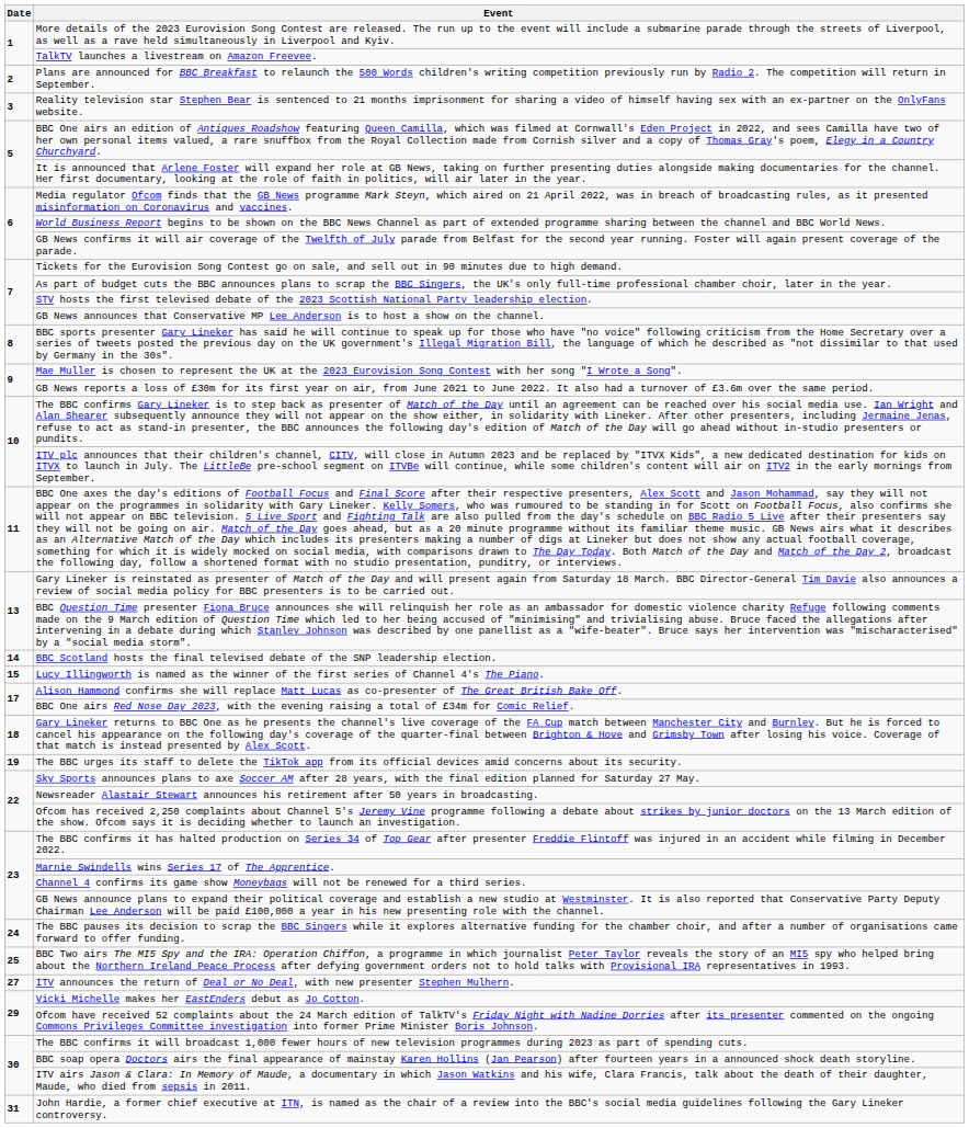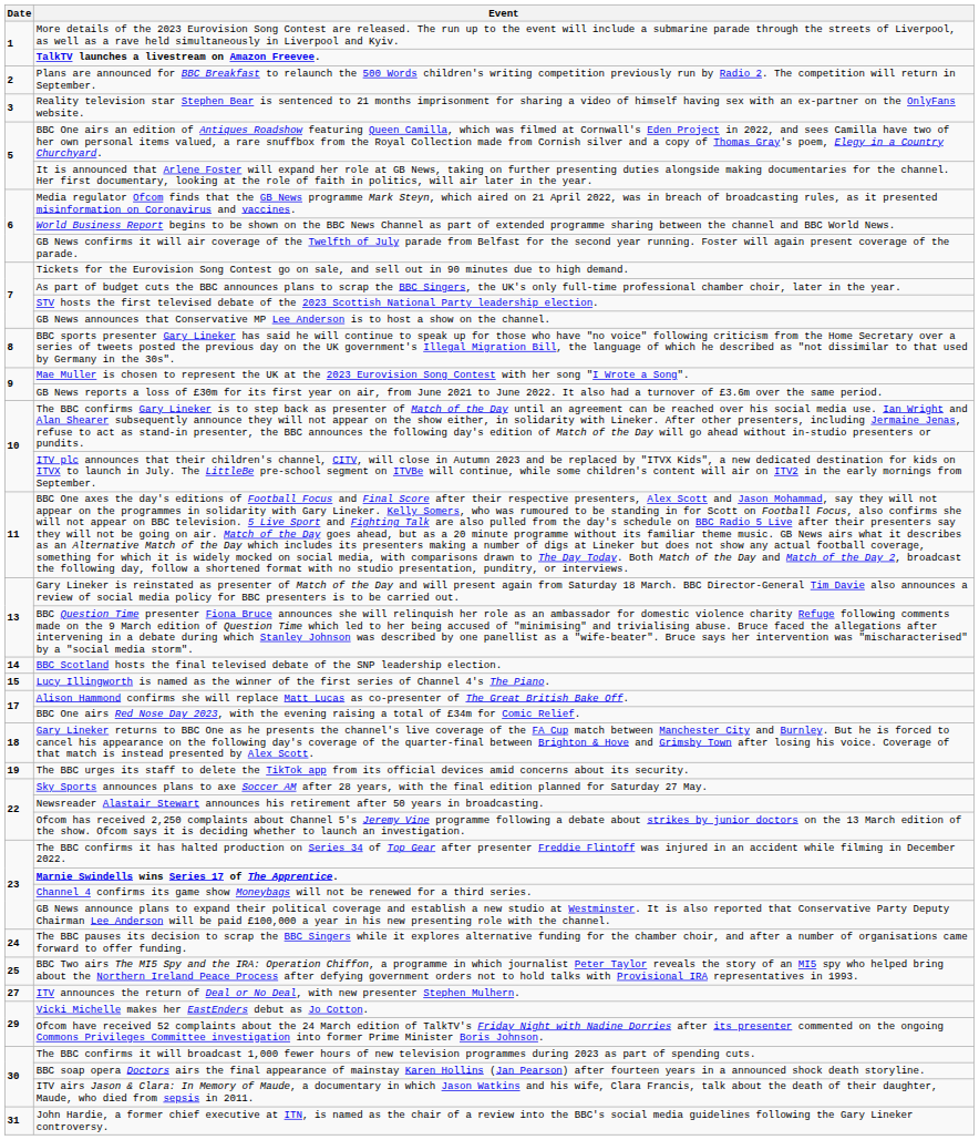TalkTV launches a livestream on Amazon Freevee. | Event: normal -> bold
Marnie Swindells wins Series 17 of The Apprentice. | Event: normal -> bold
